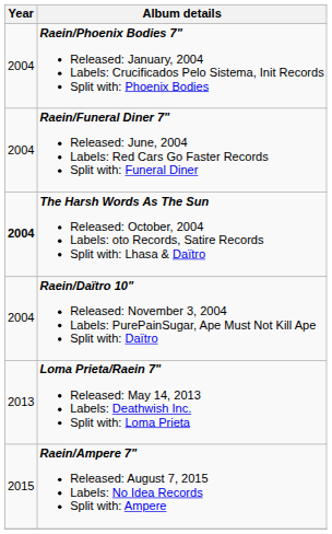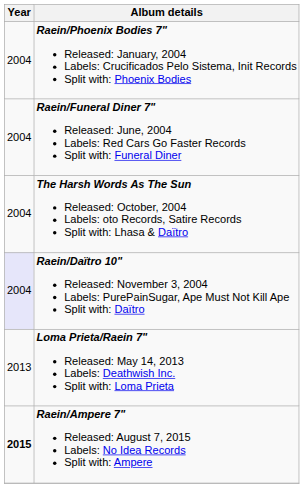row 4 | Year: bold -> normal
row 5 | Year: no background -> lavender background
row 7 | Year: normal -> bold
